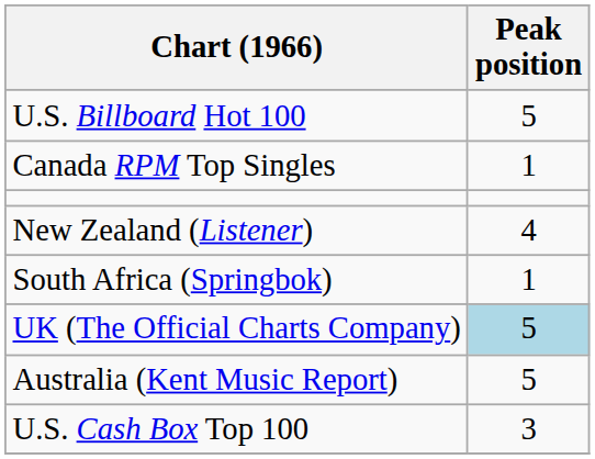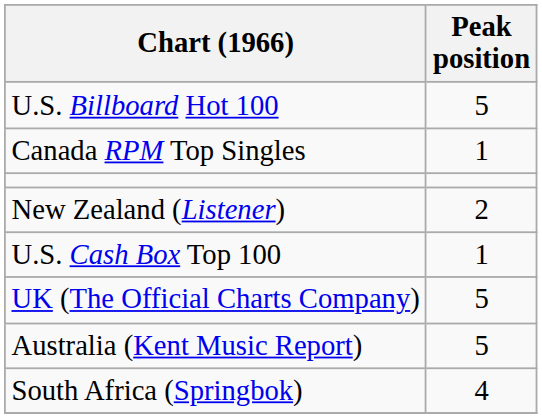row 5 | Peak position: 4 -> 2
row 6 | Chart (1966): South Africa (Springbok) -> U.S. Cash Box Top 100
row 7 | Peak position: lightblue background -> no background
row 9 | Chart (1966): U.S. Cash Box Top 100 -> South Africa (Springbok)
row 9 | Peak position: 3 -> 4
